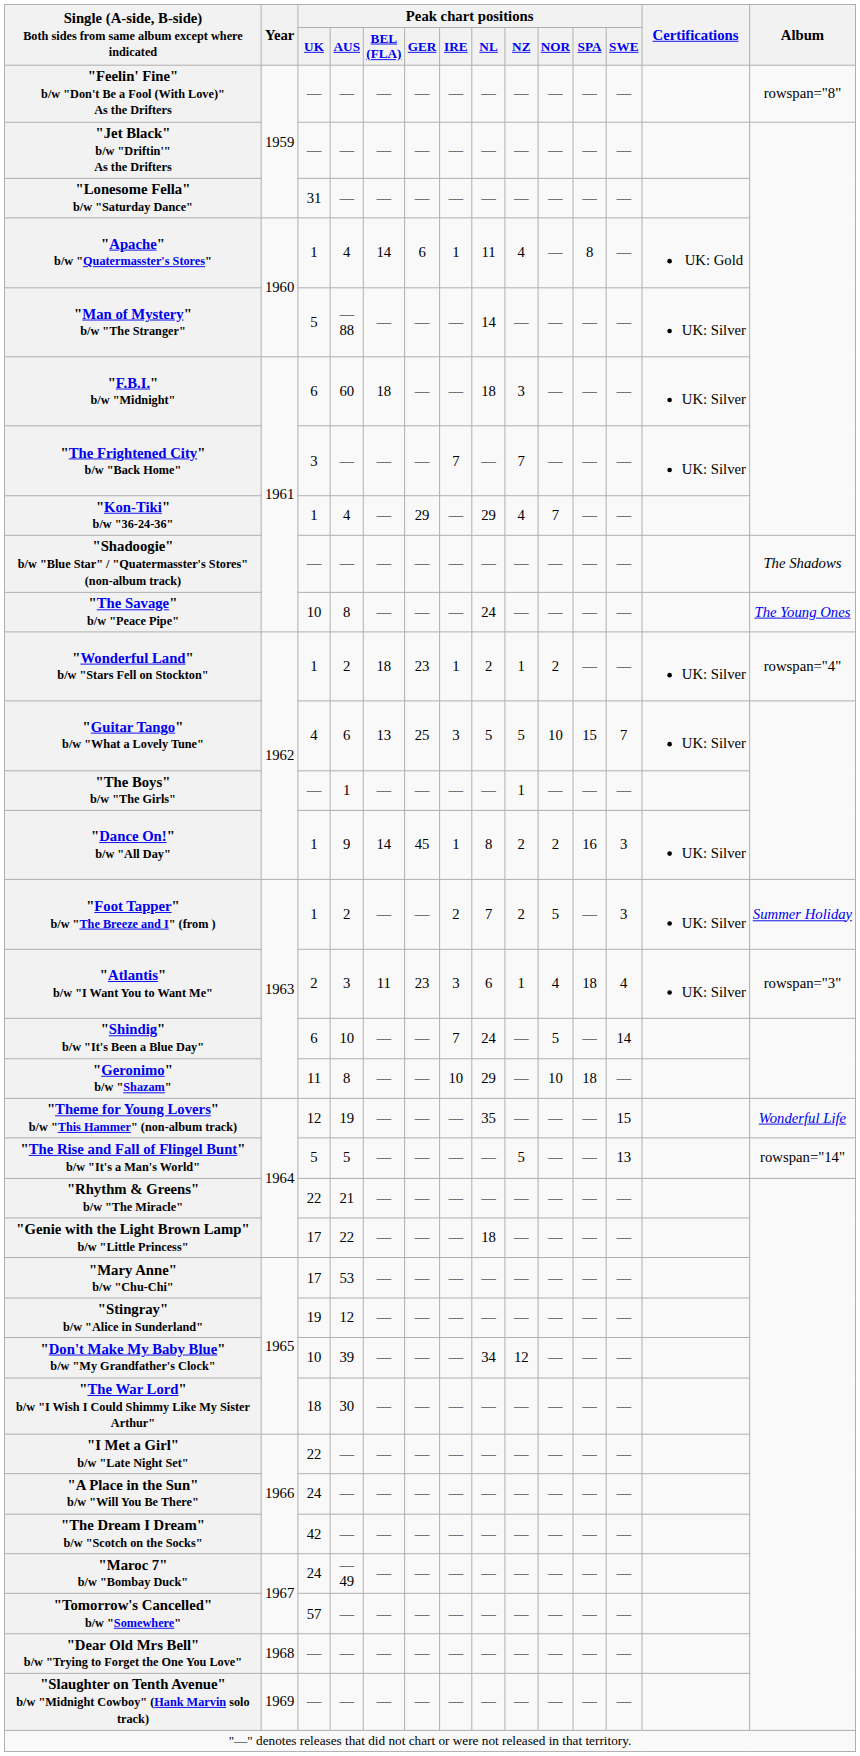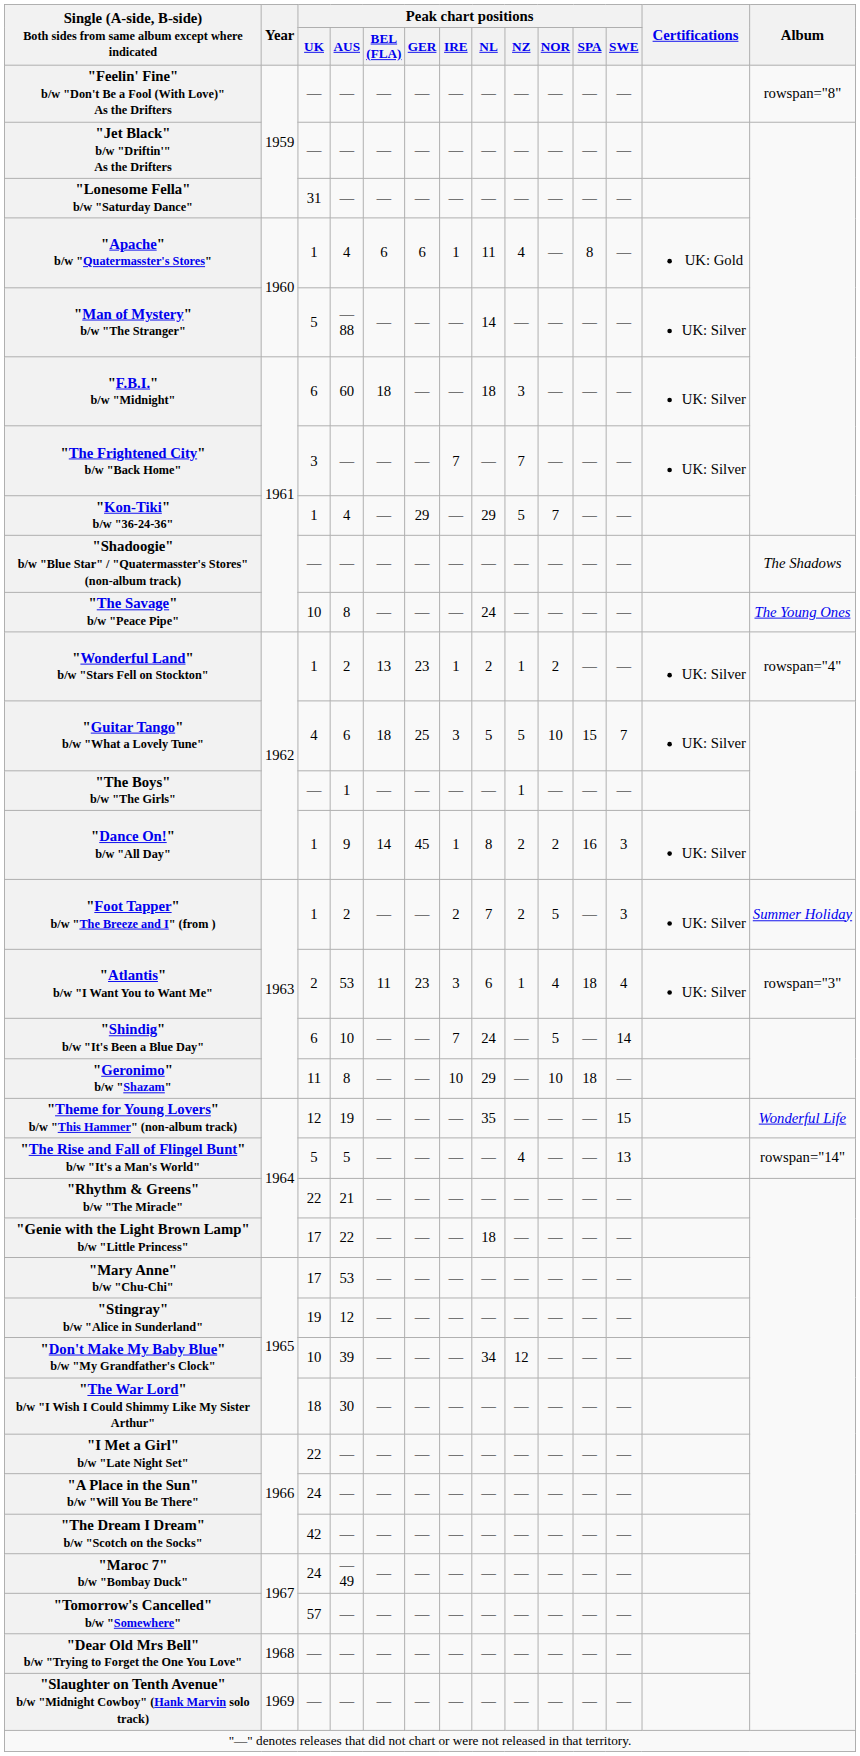"Apache" b/w "Quatermasster's Stores" | Peak chart positions / BEL (FLA): 14 -> 6
"Kon-Tiki" b/w "36-24-36" | Peak chart positions / NZ: 4 -> 5
"Wonderful Land" b/w "Stars Fell on Stockton" | Peak chart positions / BEL (FLA): 18 -> 13
"Guitar Tango" b/w "What a Lovely Tune" | Peak chart positions / BEL (FLA): 13 -> 18
"Atlantis" b/w "I Want You to Want Me" | Peak chart positions / AUS: 3 -> 53
"The Rise and Fall of Flingel Bunt" b/w "It's a Man's World" | Peak chart positions / NZ: 5 -> 4
